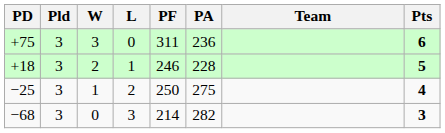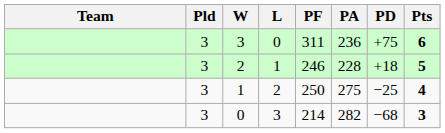columns swapped: Team <-> PD
